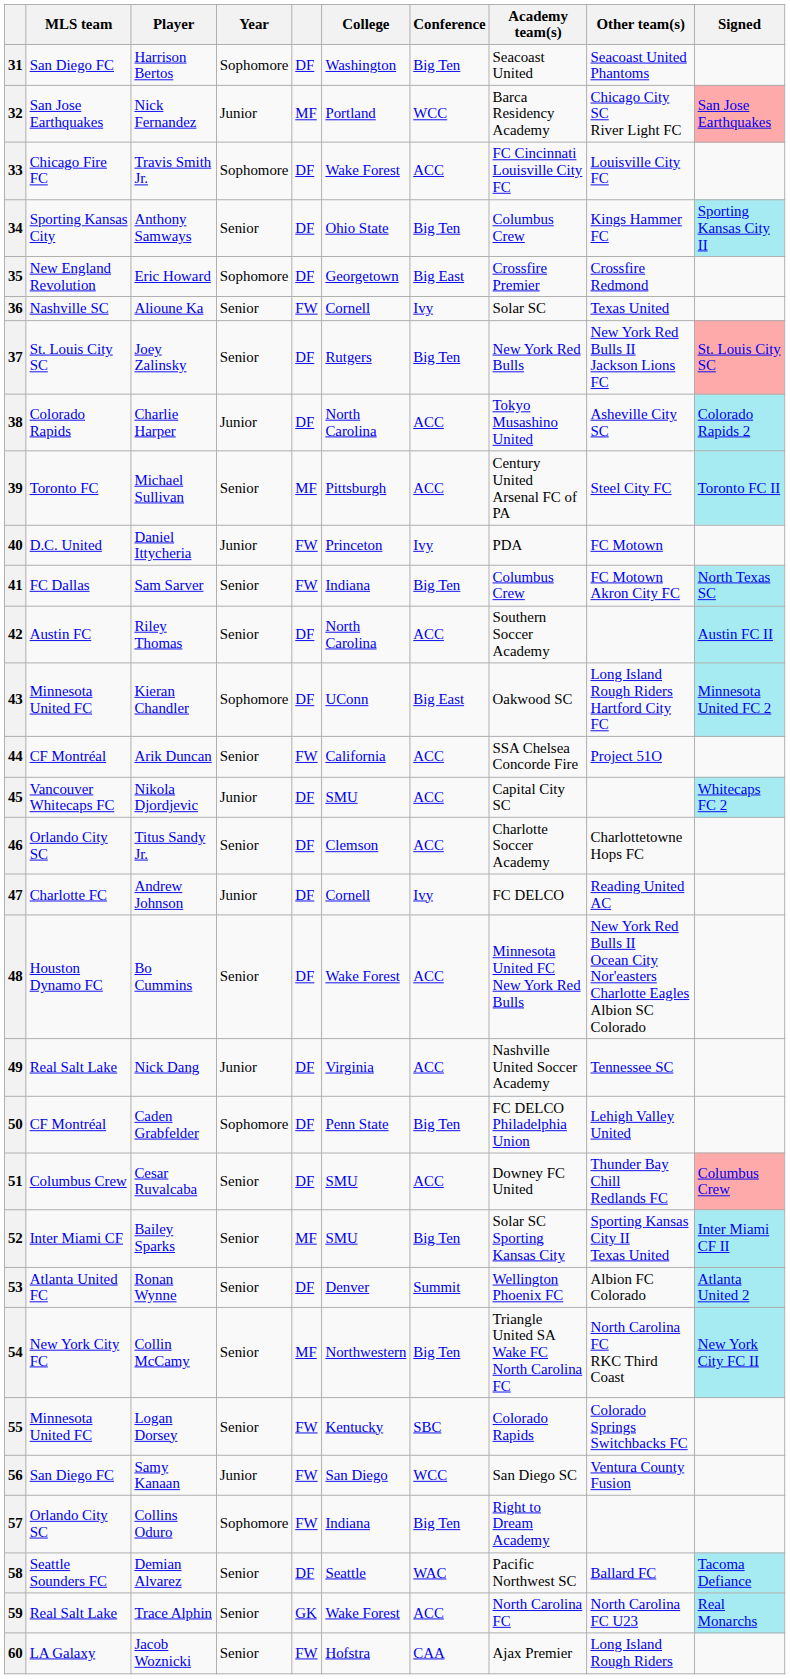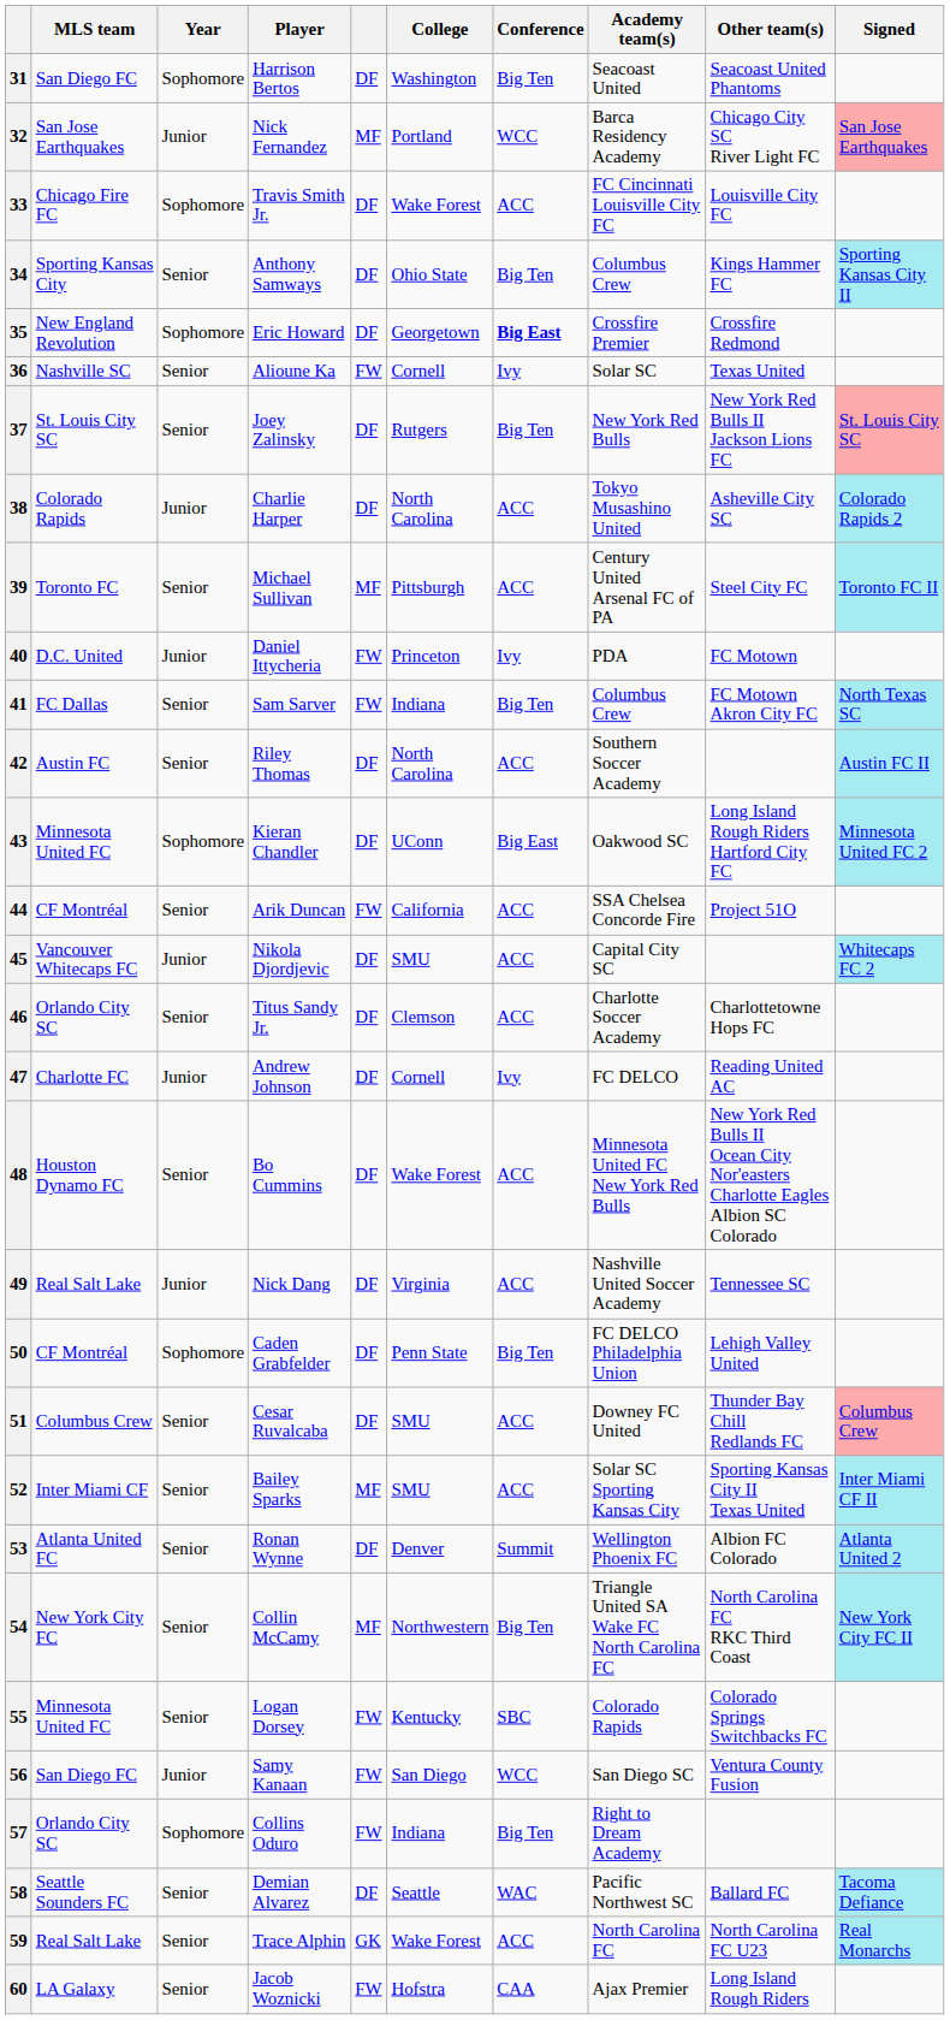columns swapped: Player <-> Year
35 | Conference: normal -> bold
52 | Conference: Big Ten -> ACC
